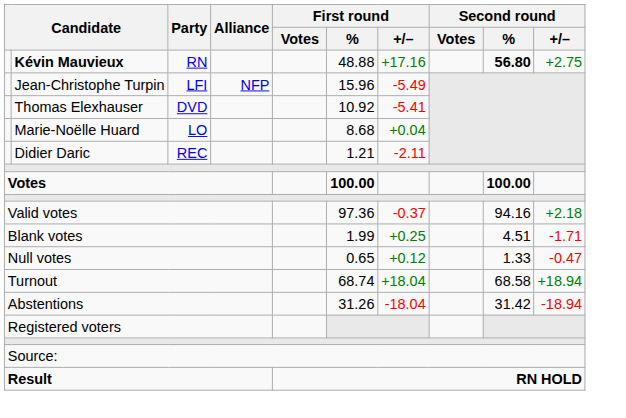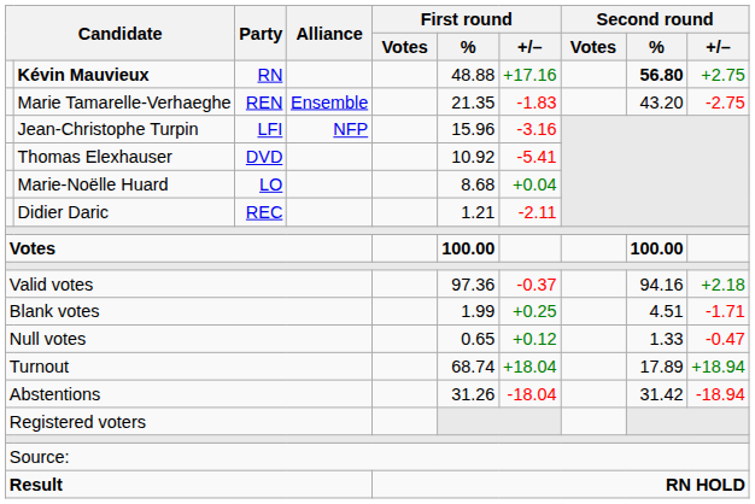+ row: Marie Tamarelle-Verhaeghe | REN | Ensemble | 21.35 | -1.83 | 43.20 | -2.75
Jean-Christophe Turpin | First round / +/–: -5.49 -> -3.16
Turnout | Second round / %: 68.58 -> 17.89
